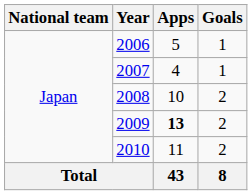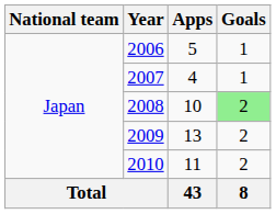2008 | Goals: no background -> lightgreen background
2009 | Apps: bold -> normal
